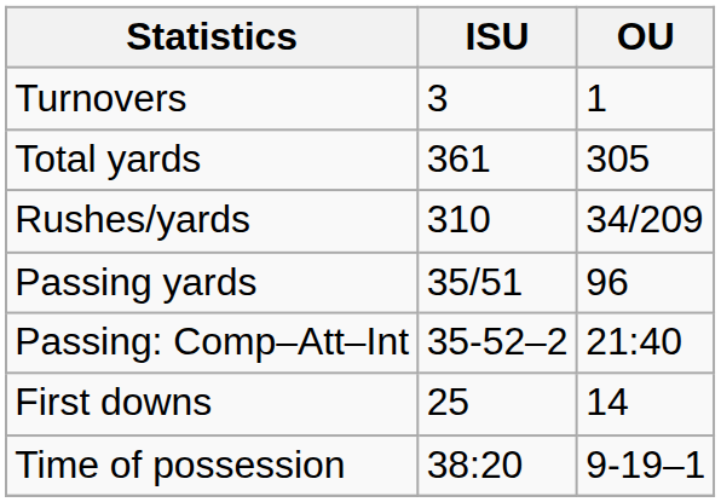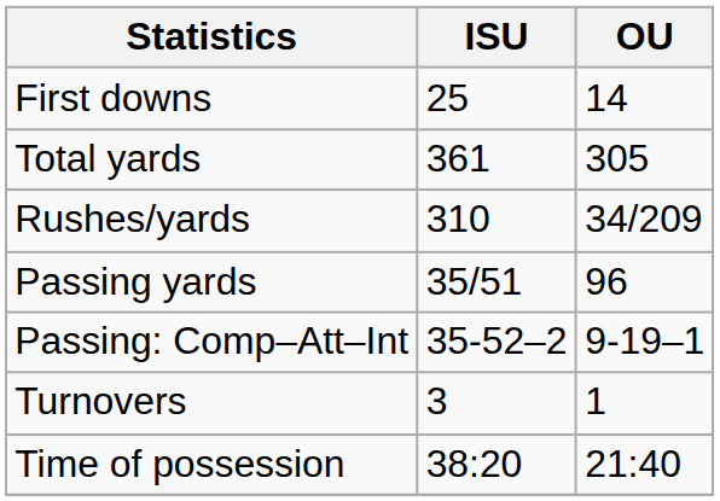rows swapped: First downs <-> Turnovers
Passing: Comp–Att–Int | OU: 21:40 -> 9-19–1
Time of possession | OU: 9-19–1 -> 21:40
